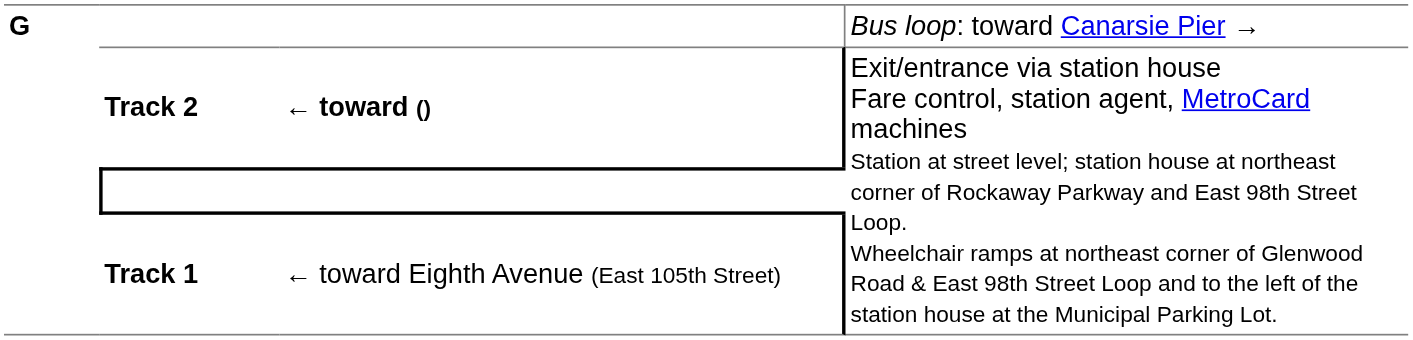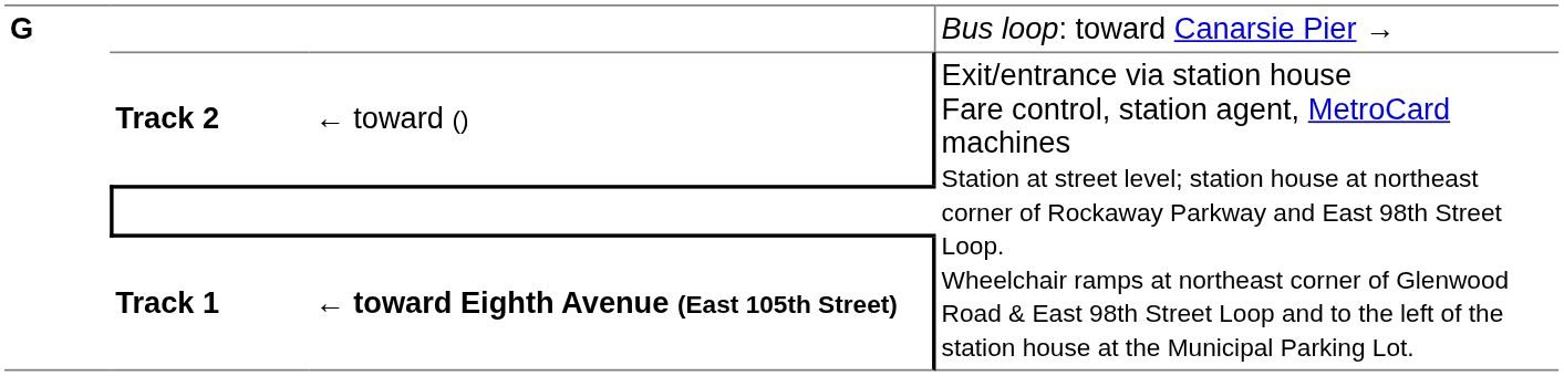Track 2 | column 3: bold -> normal
Track 1 | column 3: normal -> bold
